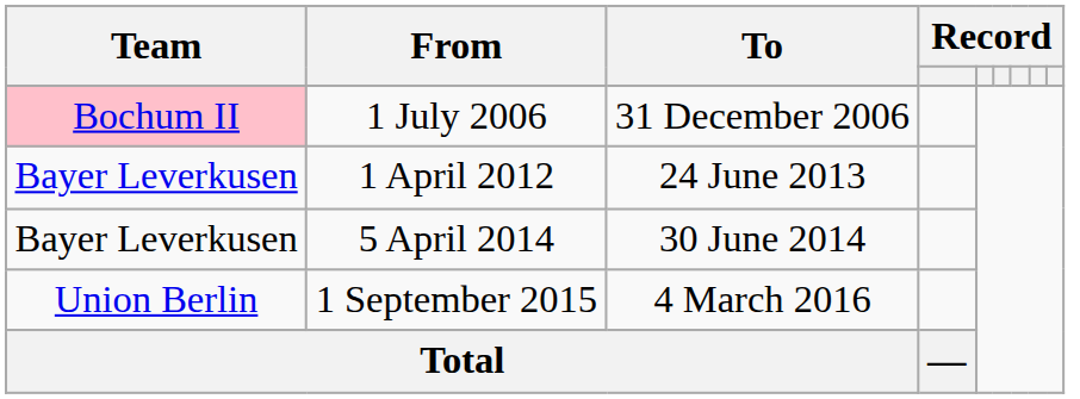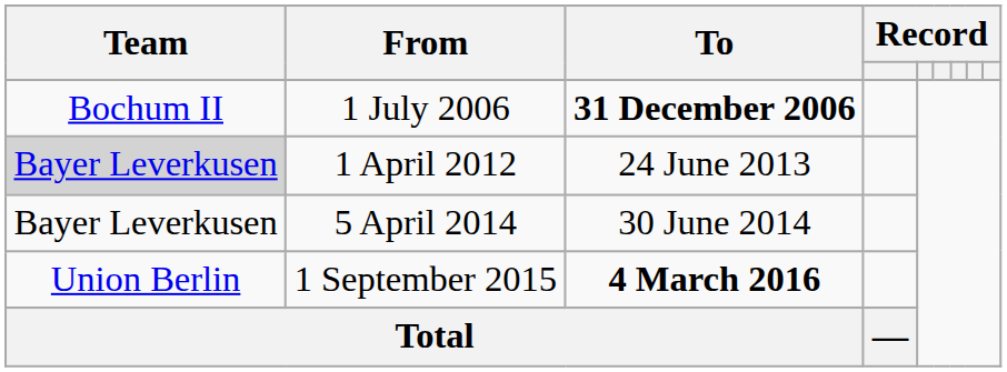1 July 2006 | Team: pink background -> no background
1 July 2006 | To: normal -> bold
1 April 2012 | Team: no background -> lightgrey background
1 September 2015 | To: normal -> bold
